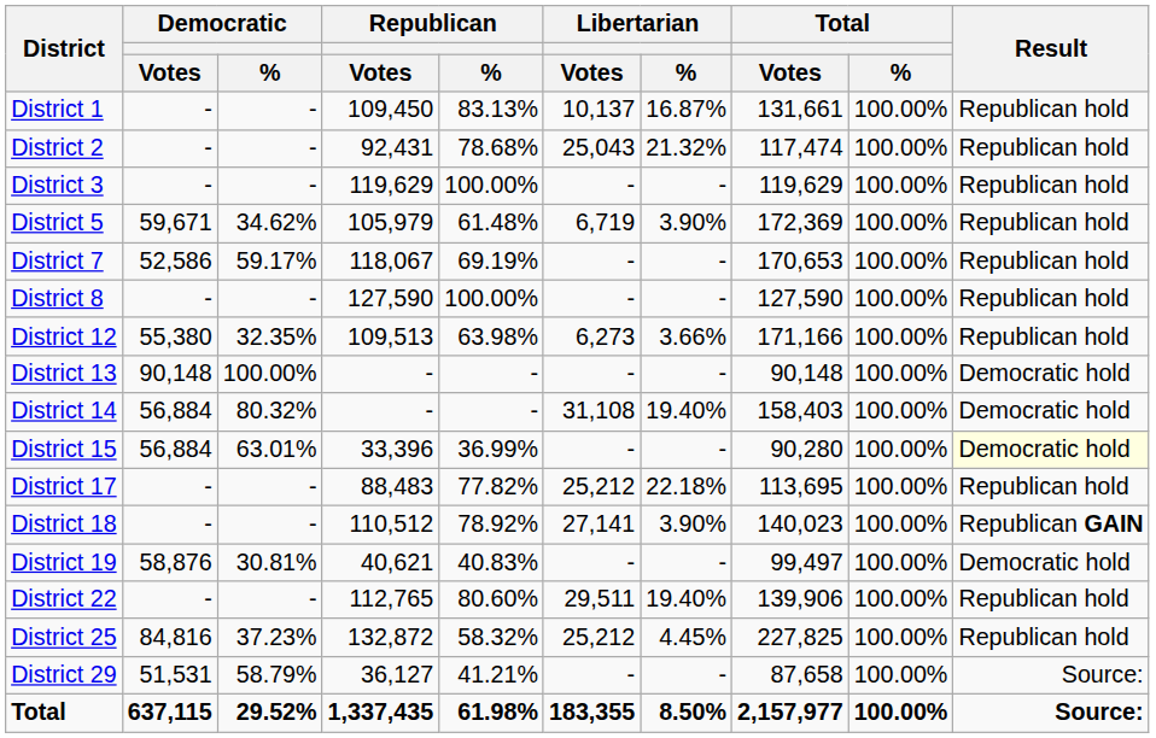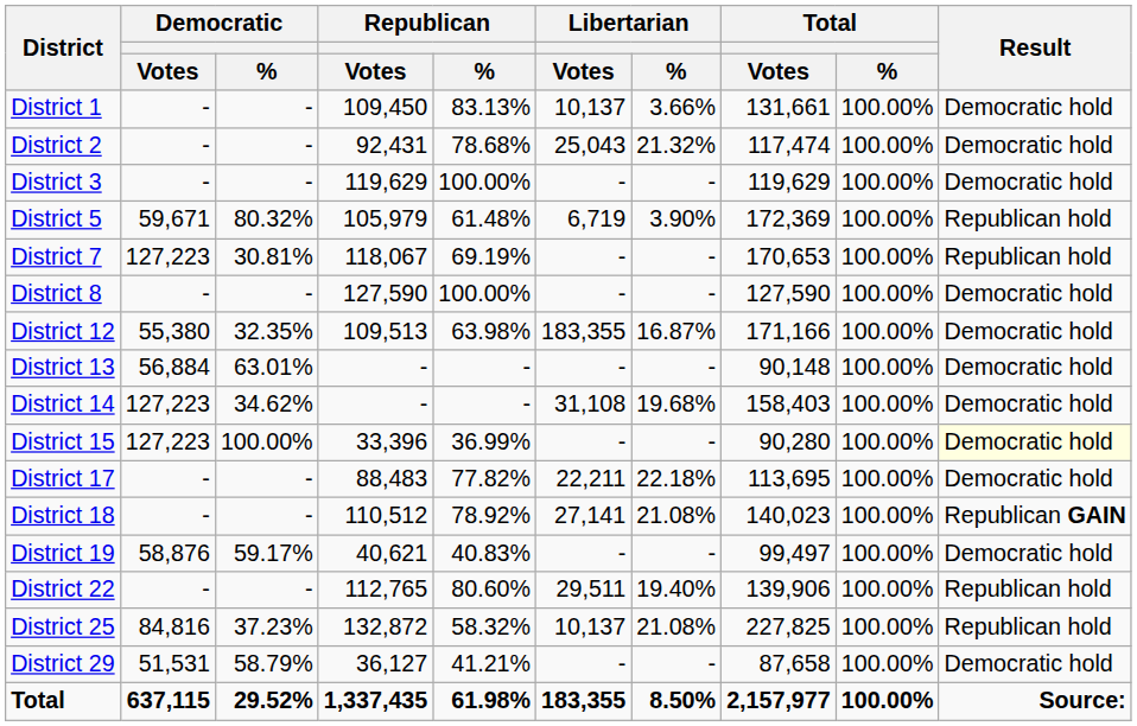District 1 | Libertarian / %: 16.87% -> 3.66%
District 1 | Result: Republican hold -> Democratic hold
District 2 | Result: Republican hold -> Democratic hold
District 3 | Result: Republican hold -> Democratic hold
District 5 | Democratic / %: 34.62% -> 80.32%
District 7 | Democratic / Votes: 52,586 -> 127,223
District 7 | Democratic / %: 59.17% -> 30.81%
District 8 | Result: Republican hold -> Democratic hold
District 12 | Libertarian / Votes: 6,273 -> 183,355
District 12 | Libertarian / %: 3.66% -> 16.87%
District 12 | Result: Republican hold -> Democratic hold
District 13 | Democratic / Votes: 90,148 -> 56,884
District 13 | Democratic / %: 100.00% -> 63.01%
District 14 | Democratic / Votes: 56,884 -> 127,223
District 14 | Democratic / %: 80.32% -> 34.62%
District 14 | Libertarian / %: 19.40% -> 19.68%
District 15 | Democratic / Votes: 56,884 -> 127,223
District 15 | Democratic / %: 63.01% -> 100.00%
District 17 | Libertarian / Votes: 25,212 -> 22,211
District 17 | Result: Republican hold -> Democratic hold
District 18 | Libertarian / %: 3.90% -> 21.08%
District 19 | Democratic / %: 30.81% -> 59.17%
District 25 | Libertarian / Votes: 25,212 -> 10,137
District 25 | Libertarian / %: 4.45% -> 21.08%
District 29 | Result: Source: -> Democratic hold
